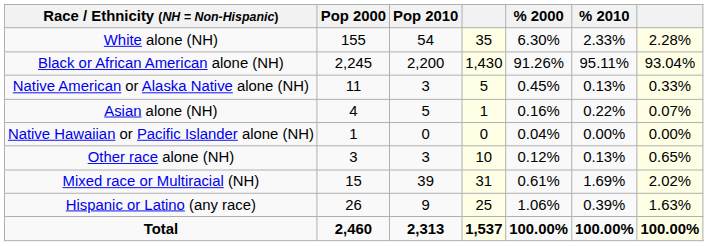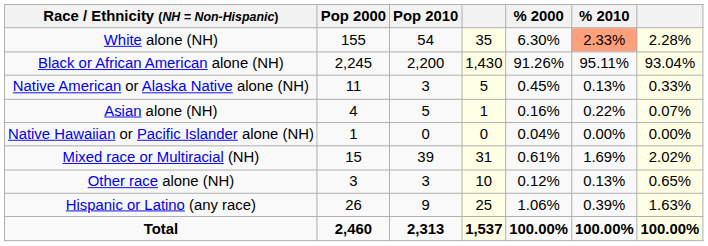White alone (NH) | % 2010: no background -> lightsalmon background
rows swapped: Other race alone (NH) <-> Mixed race or Multiracial (NH)
